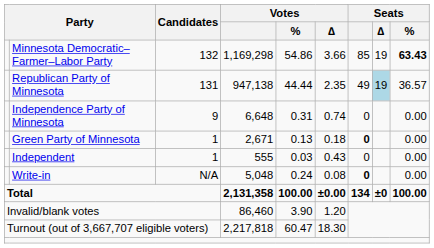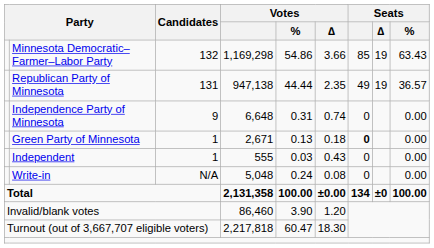Minnesota Democratic–Farmer–Labor Party | Seats / %: bold -> normal
Republican Party of Minnesota | Seats / ∆: lightblue background -> no background
Write-in | Seats: bold -> normal
